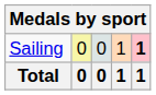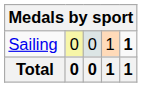Sailing | column 5: pink background -> no background
